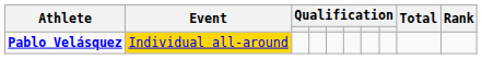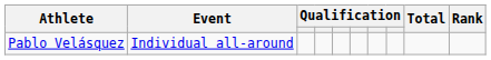row 3 | Athlete: bold -> normal
row 3 | Event: gold background -> no background
